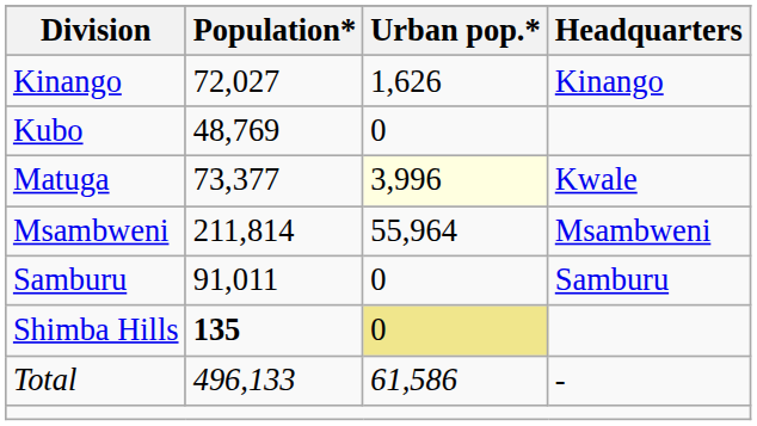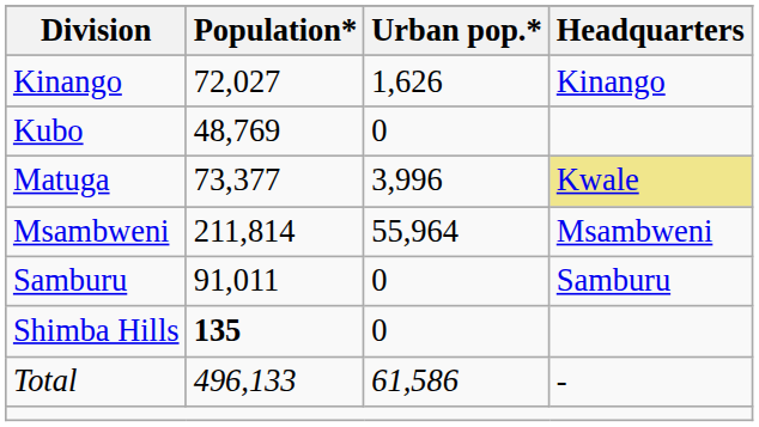Matuga | Urban pop.*: lightyellow background -> no background
Matuga | Headquarters: no background -> khaki background
Shimba Hills | Urban pop.*: khaki background -> no background
